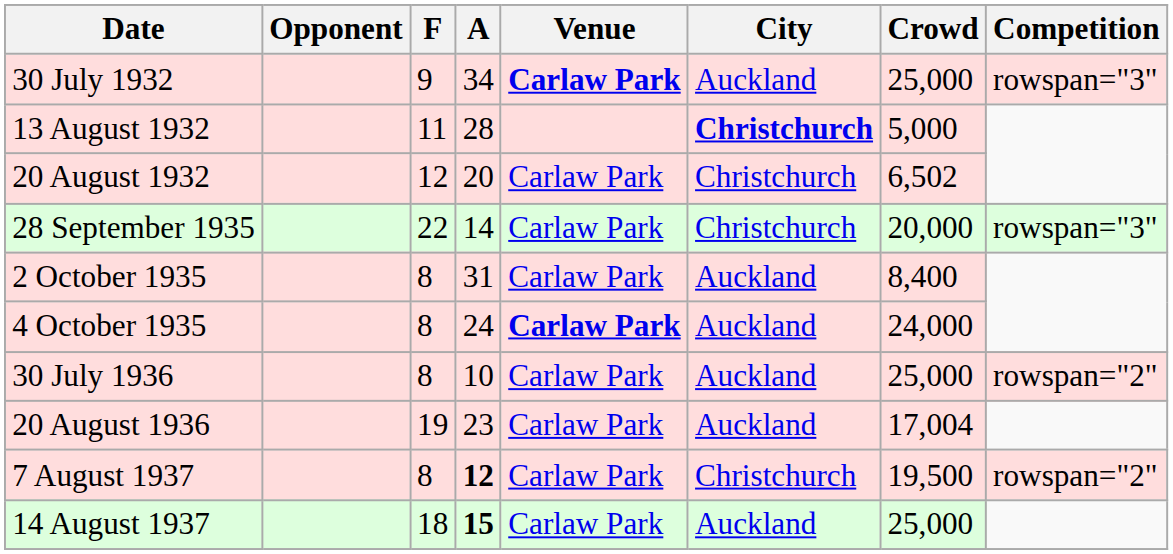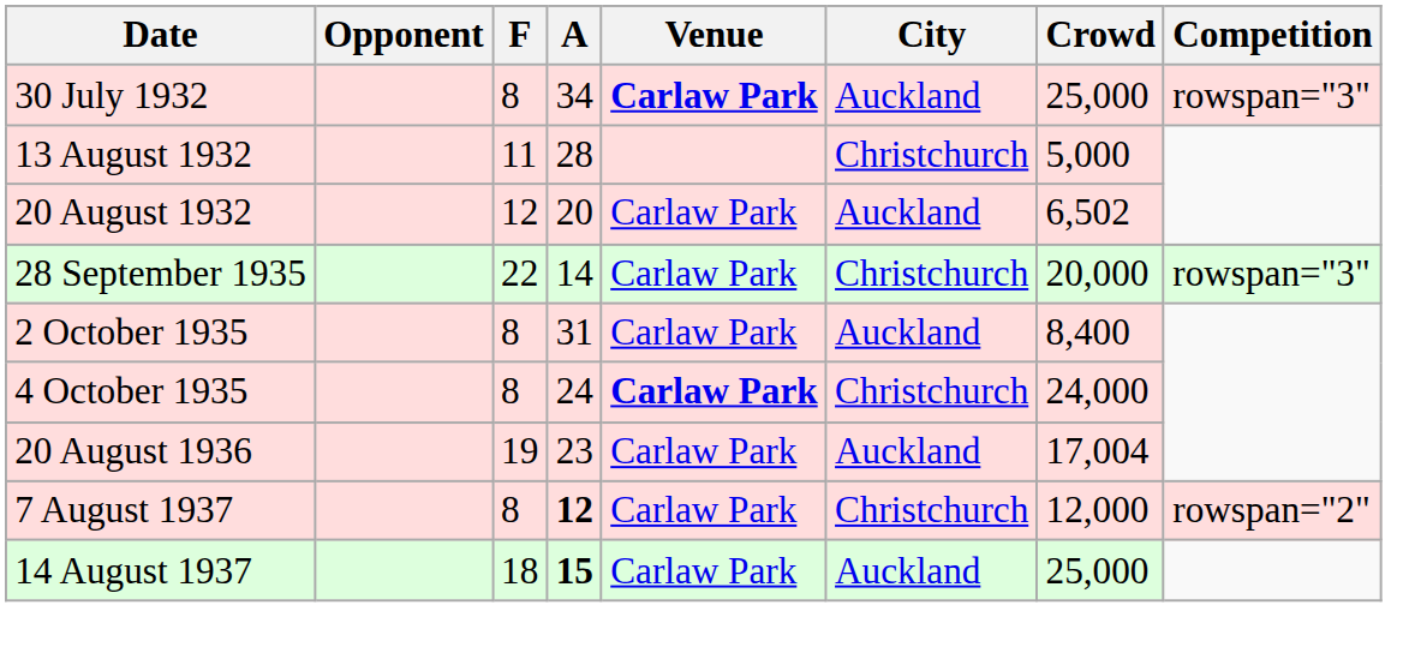30 July 1932 | F: 9 -> 8
13 August 1932 | City: bold -> normal
20 August 1932 | City: Christchurch -> Auckland
4 October 1935 | City: Auckland -> Christchurch
- row: 30 July 1936 | 8 | 10 | Carlaw Park | Auckland | 25,000 | rowspan="2"
7 August 1937 | Crowd: 19,500 -> 12,000
